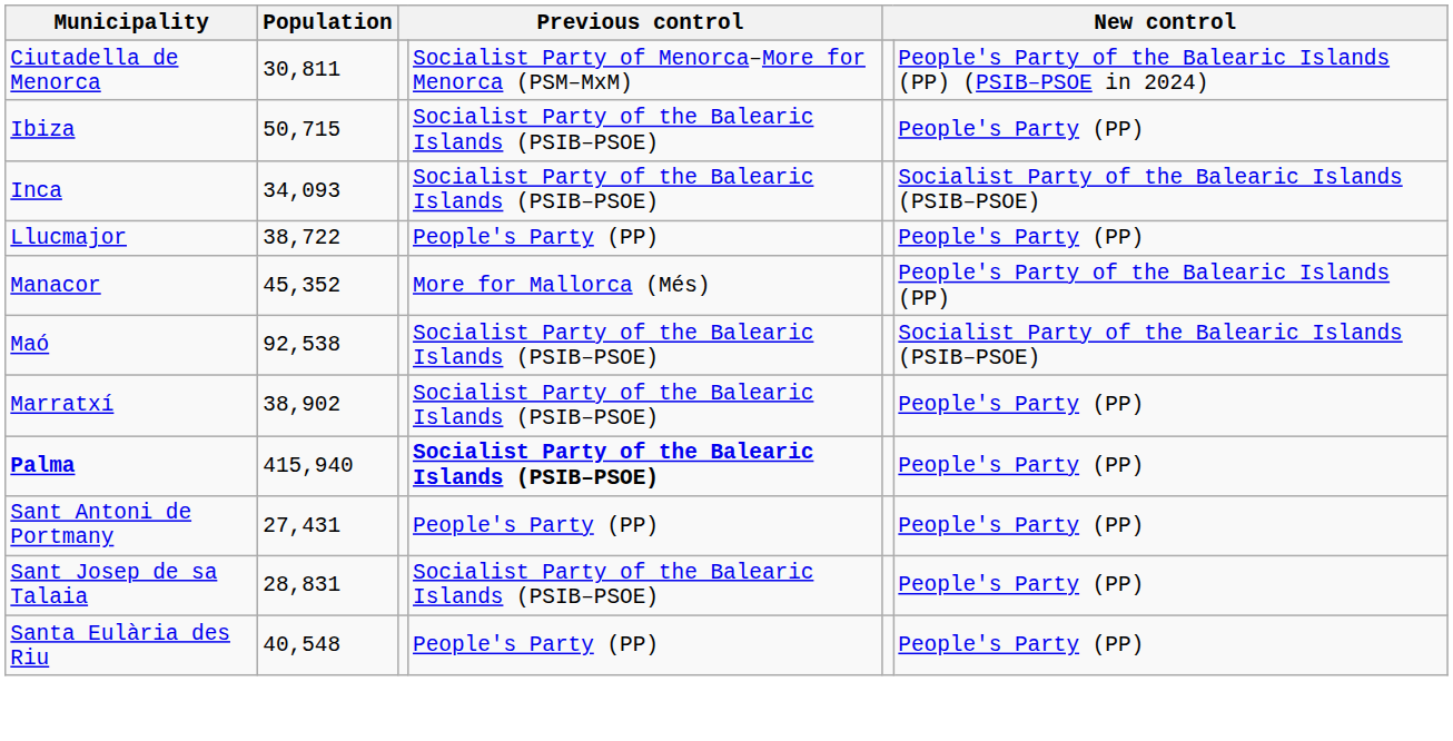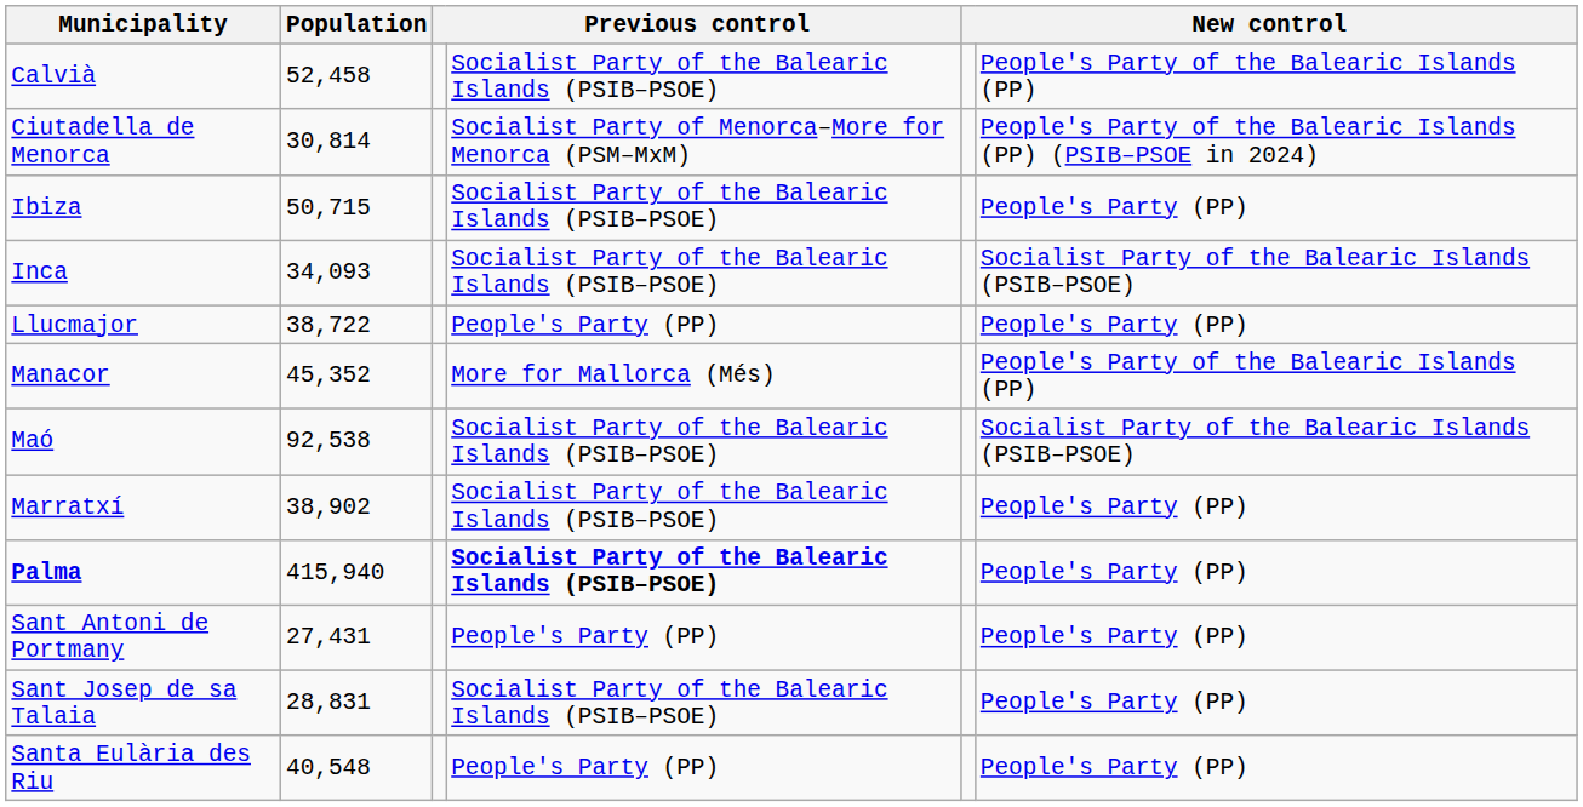+ row: Calvià | 52,458 | Socialist Party of the Balearic Islands (PSIB–PSOE) | People's Party of the Balearic Islands (PP)
Ciutadella de Menorca | Population: 30,811 -> 30,814
